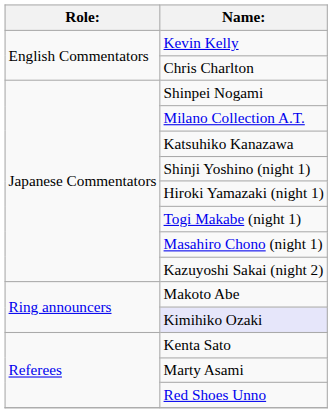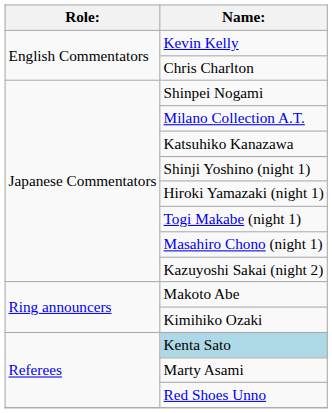Kimihiko Ozaki | Name:: lavender background -> no background
Kenta Sato | Name:: no background -> lightblue background
